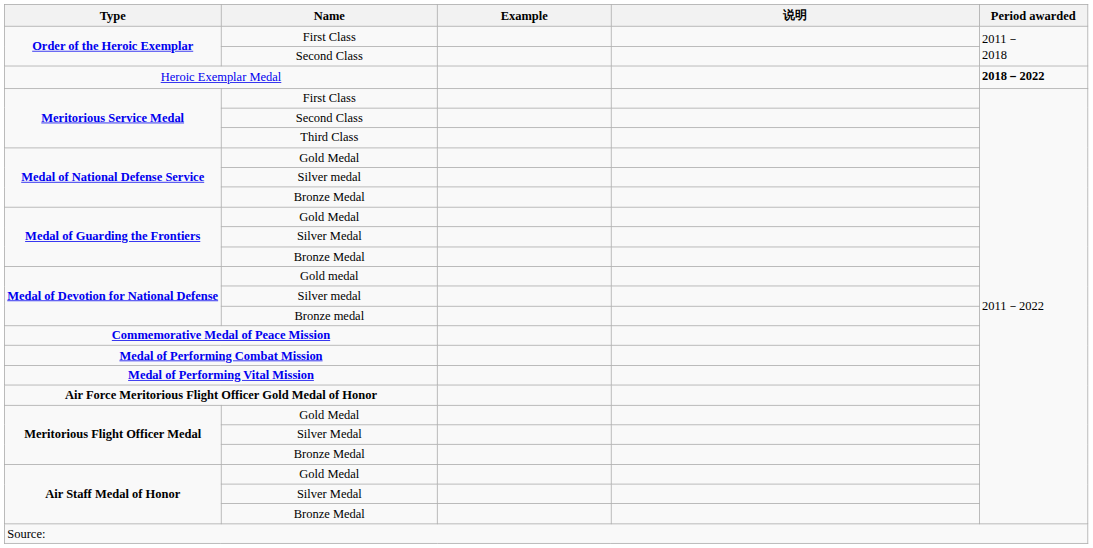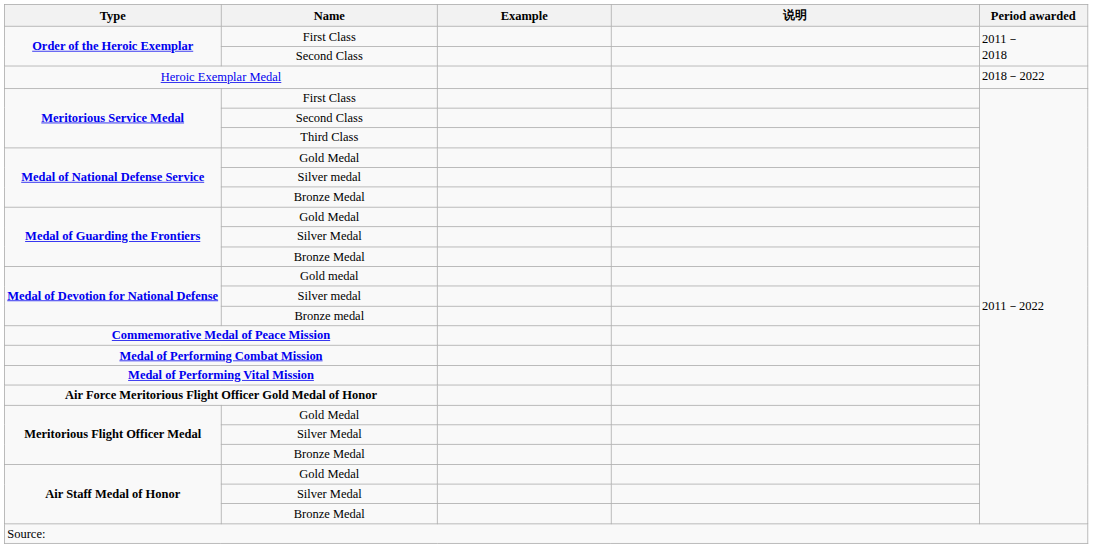Heroic Exemplar Medal | Period awarded: bold -> normal
